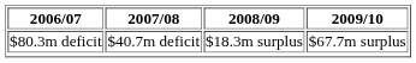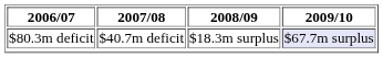$80.3m deficit | 2009/10: no background -> lavender background
